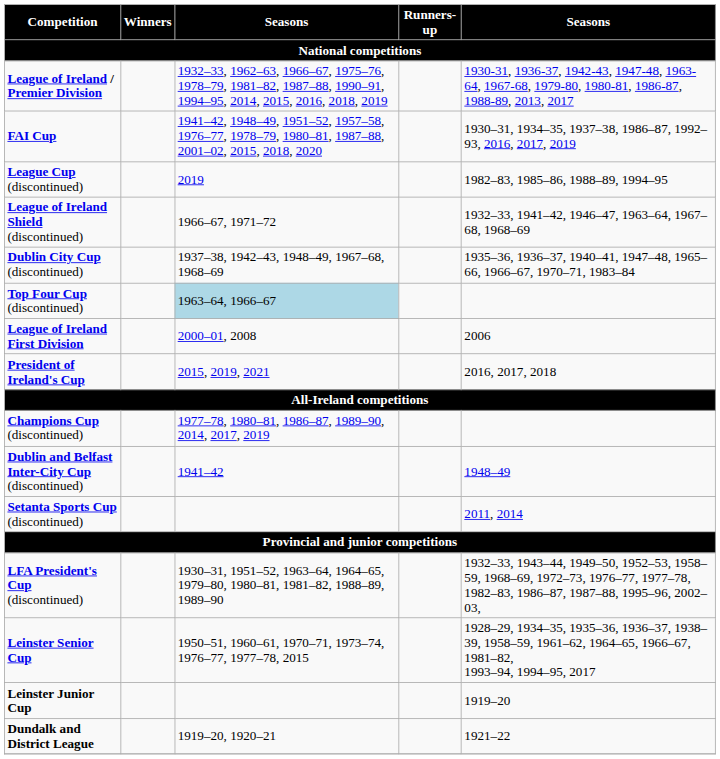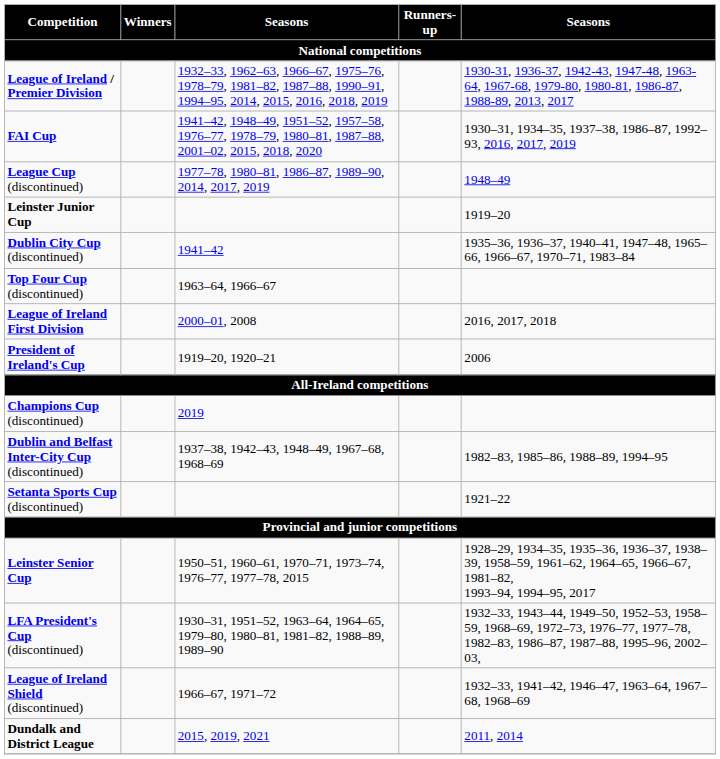League Cup (discontinued) | column 3: 2019 -> 1977–78, 1980–81, 1986–87, 1989–90, 2014, 2017, 2019
League Cup (discontinued) | column 5: 1982–83, 1985–86, 1988–89, 1994–95 -> 1948–49
rows swapped: League of Ireland Shield (discontinued) <-> Leinster Junior Cup
Dublin City Cup (discontinued) | column 3: 1937–38, 1942–43, 1948–49, 1967–68, 1968–69 -> 1941–42
Top Four Cup (discontinued) | column 3: lightblue background -> no background
League of Ireland First Division | column 5: 2006 -> 2016, 2017, 2018
President of Ireland's Cup | column 3: 2015, 2019, 2021 -> 1919–20, 1920–21
President of Ireland's Cup | column 5: 2016, 2017, 2018 -> 2006
Champions Cup (discontinued) | column 3: 1977–78, 1980–81, 1986–87, 1989–90, 2014, 2017, 2019 -> 2019
Dublin and Belfast Inter-City Cup (discontinued) | column 3: 1941–42 -> 1937–38, 1942–43, 1948–49, 1967–68, 1968–69
Dublin and Belfast Inter-City Cup (discontinued) | column 5: 1948–49 -> 1982–83, 1985–86, 1988–89, 1994–95
Setanta Sports Cup (discontinued) | column 5: 2011, 2014 -> 1921–22
rows swapped: Leinster Senior Cup <-> LFA President's Cup (discontinued)
Dundalk and District League | column 3: 1919–20, 1920–21 -> 2015, 2019, 2021
Dundalk and District League | column 5: 1921–22 -> 2011, 2014
